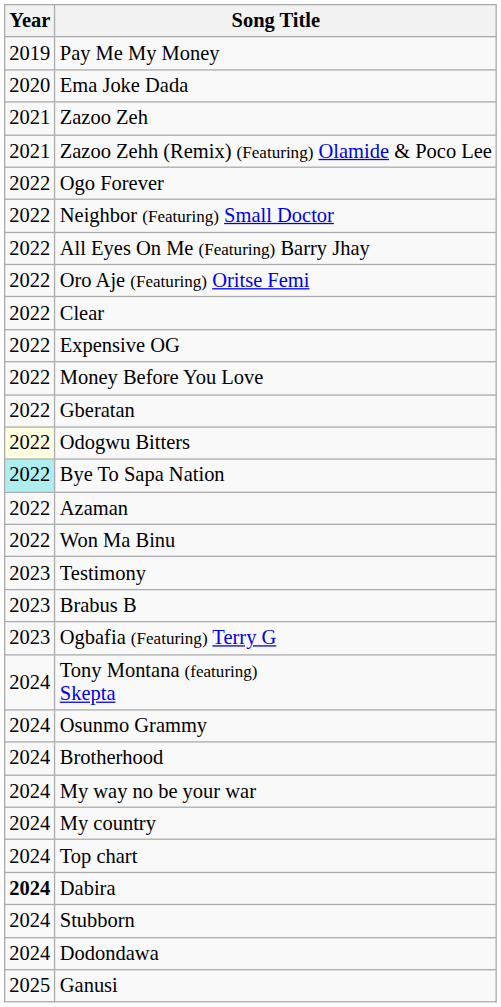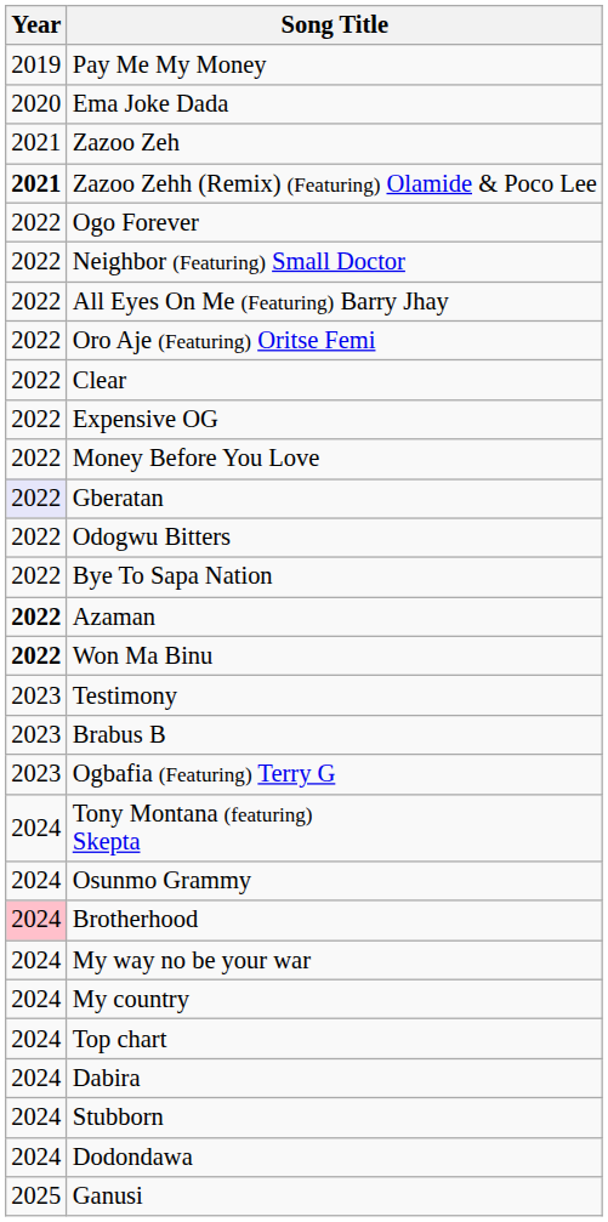Zazoo Zehh (Remix) (Featuring) Olamide & Poco Lee | Year: normal -> bold
Gberatan | Year: no background -> lavender background
Odogwu Bitters | Year: lightyellow background -> no background
Bye To Sapa Nation | Year: paleturquoise background -> no background
Azaman | Year: normal -> bold
Won Ma Binu | Year: normal -> bold
Brotherhood | Year: no background -> pink background
Dabira | Year: bold -> normal
